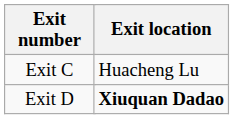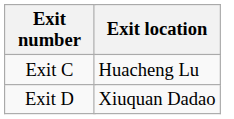Exit D | Exit location: bold -> normal
